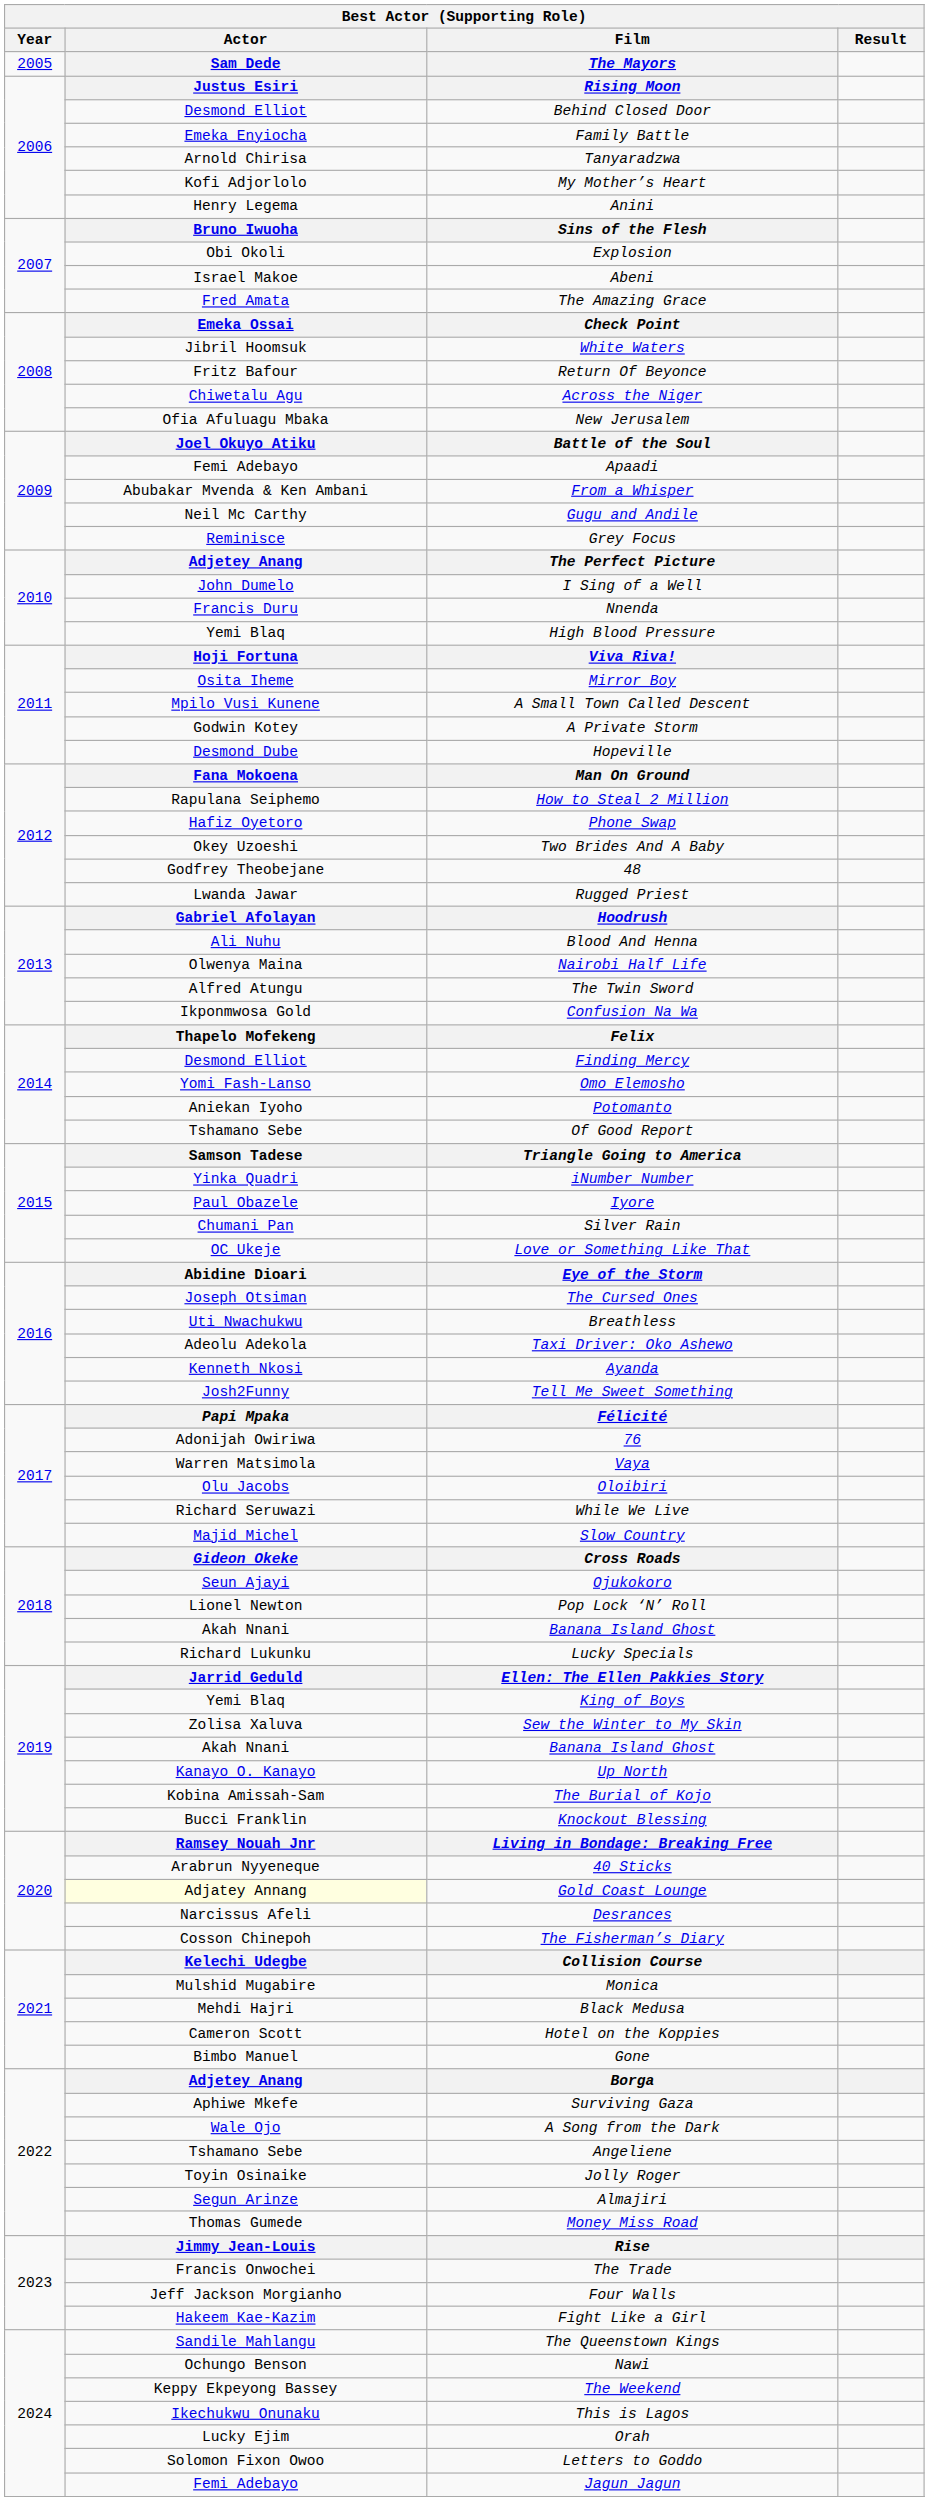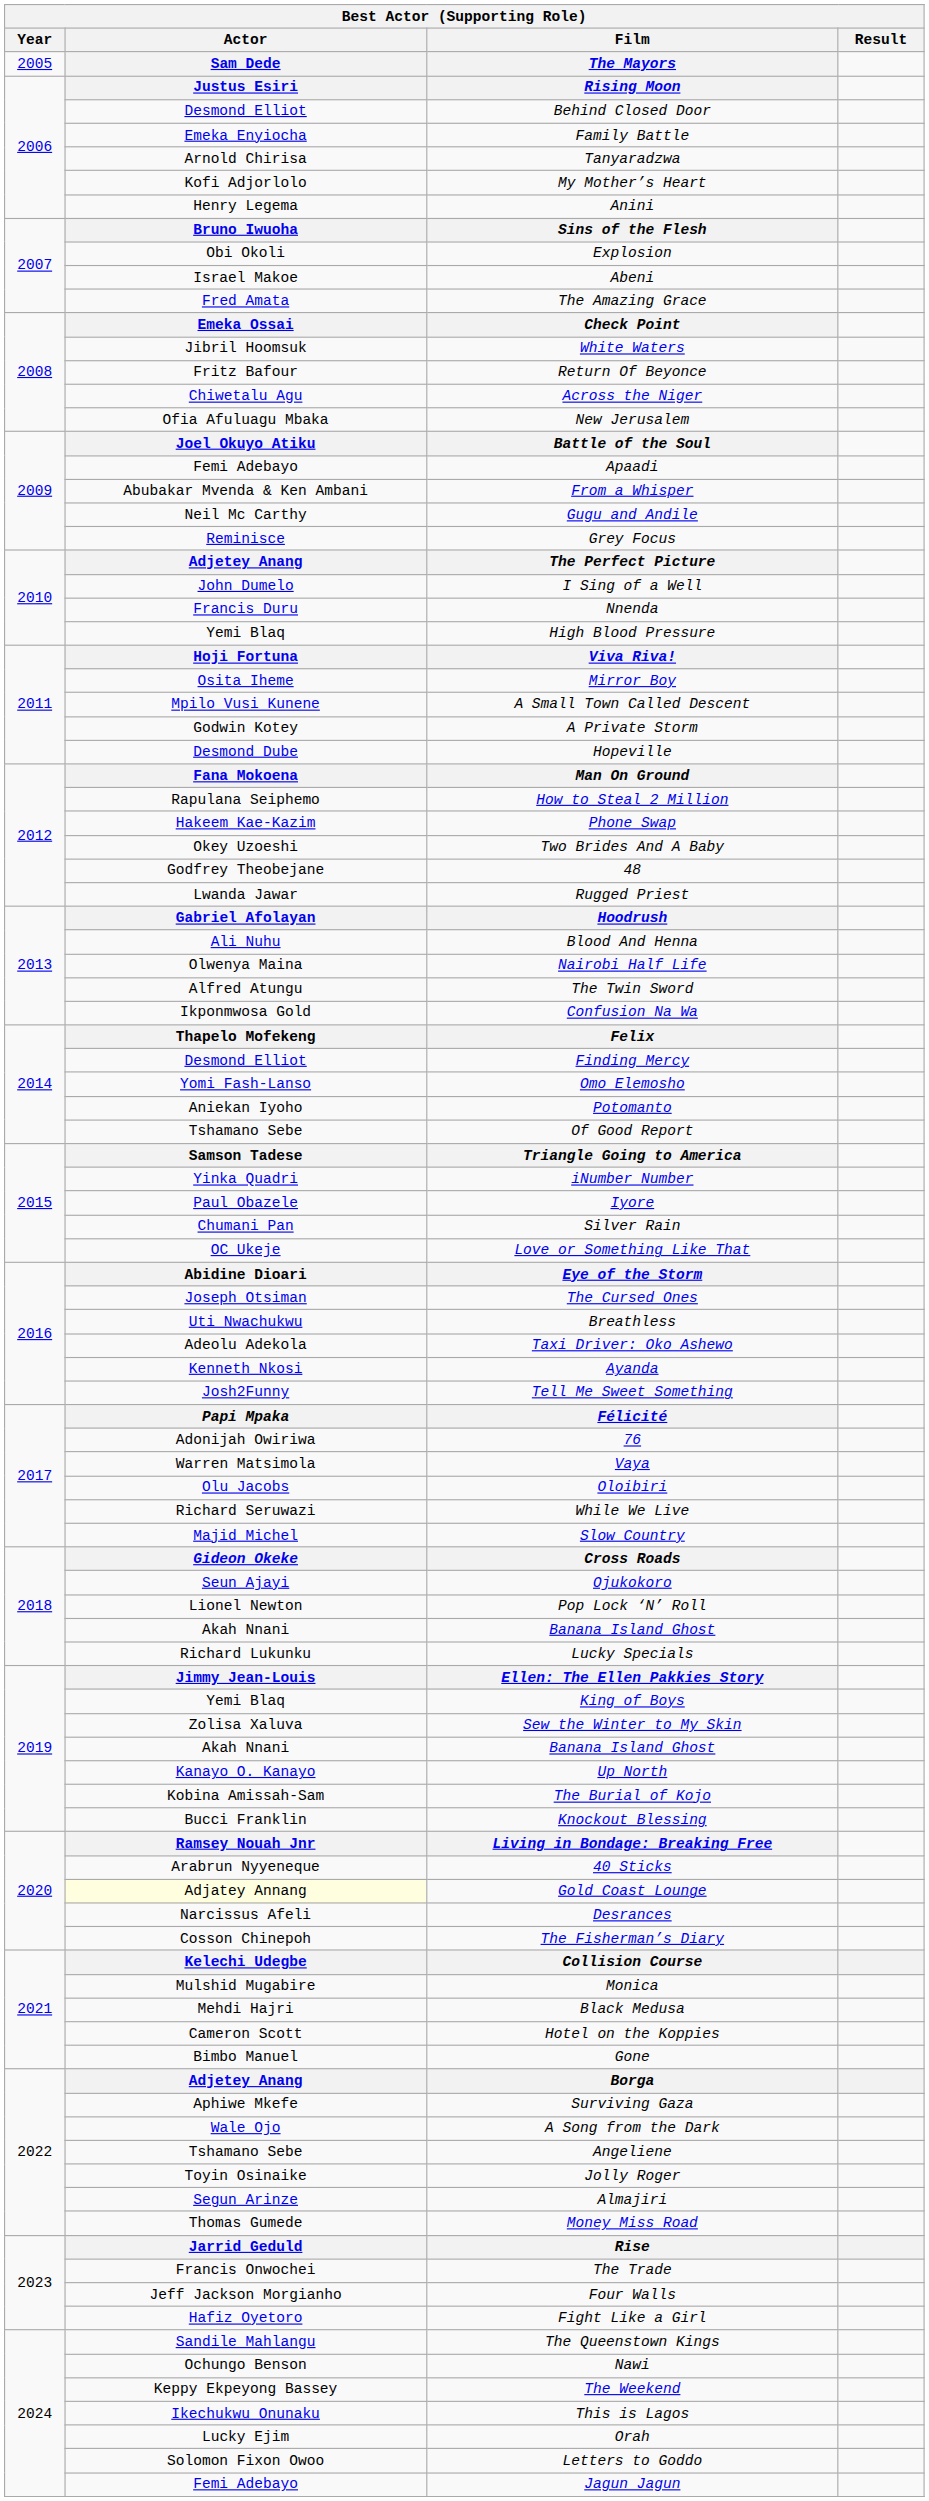Phone Swap | Actor: Hafiz Oyetoro -> Hakeem Kae-Kazim
Ellen: The Ellen Pakkies Story | Actor: Jarrid Geduld -> Jimmy Jean-Louis
Rise | Actor: Jimmy Jean-Louis -> Jarrid Geduld
Fight Like a Girl | Actor: Hakeem Kae-Kazim -> Hafiz Oyetoro
